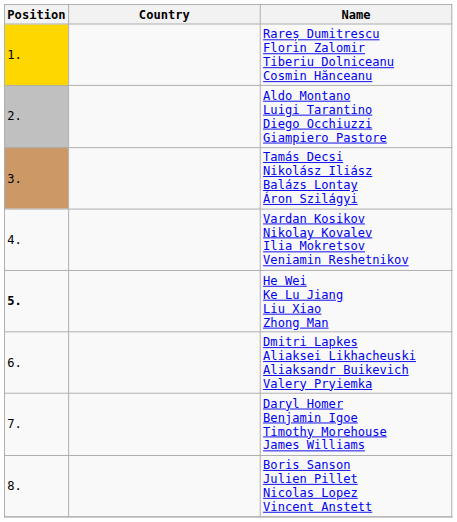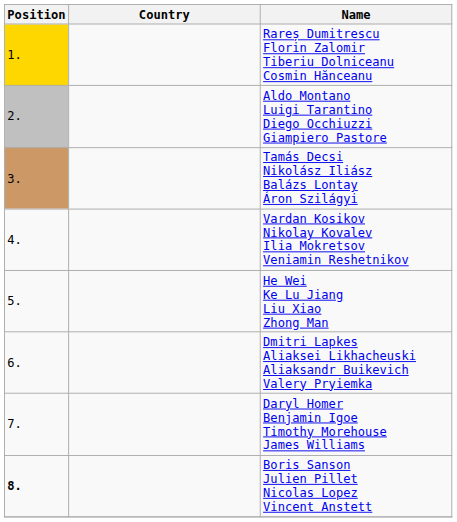He Wei Ke Lu Jiang Liu Xiao Zhong Man | Position: bold -> normal
Boris Sanson Julien Pillet Nicolas Lopez Vincent Anstett | Position: normal -> bold
